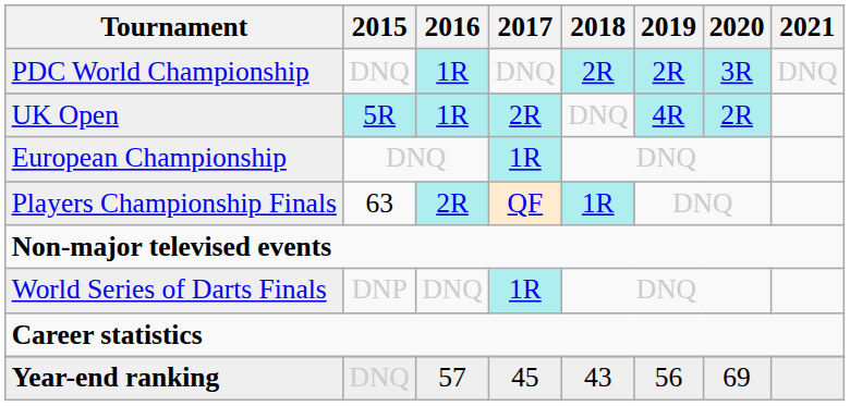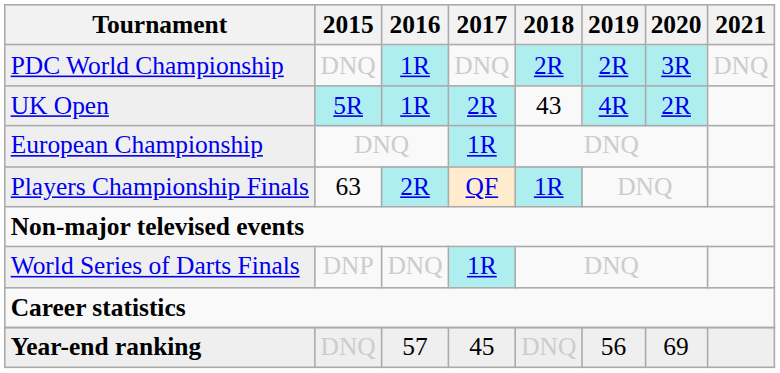UK Open | 2018: DNQ -> 43
Year-end ranking | 2018: 43 -> DNQ
